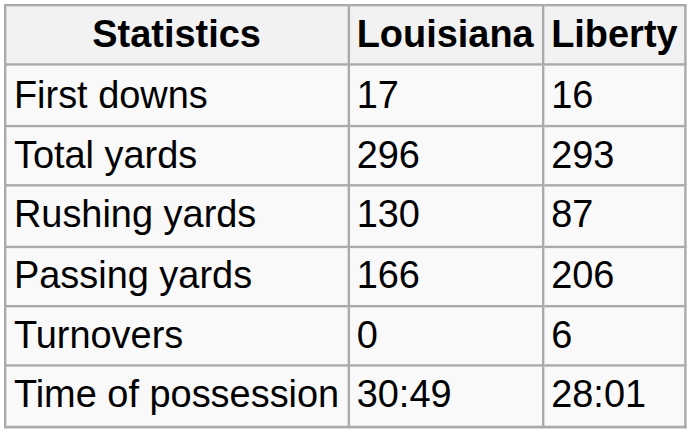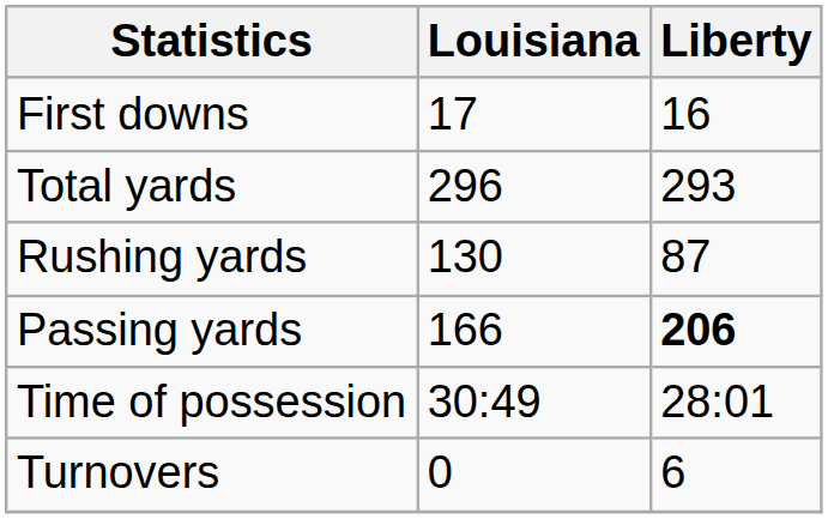Passing yards | Liberty: normal -> bold
rows swapped: Turnovers <-> Time of possession
